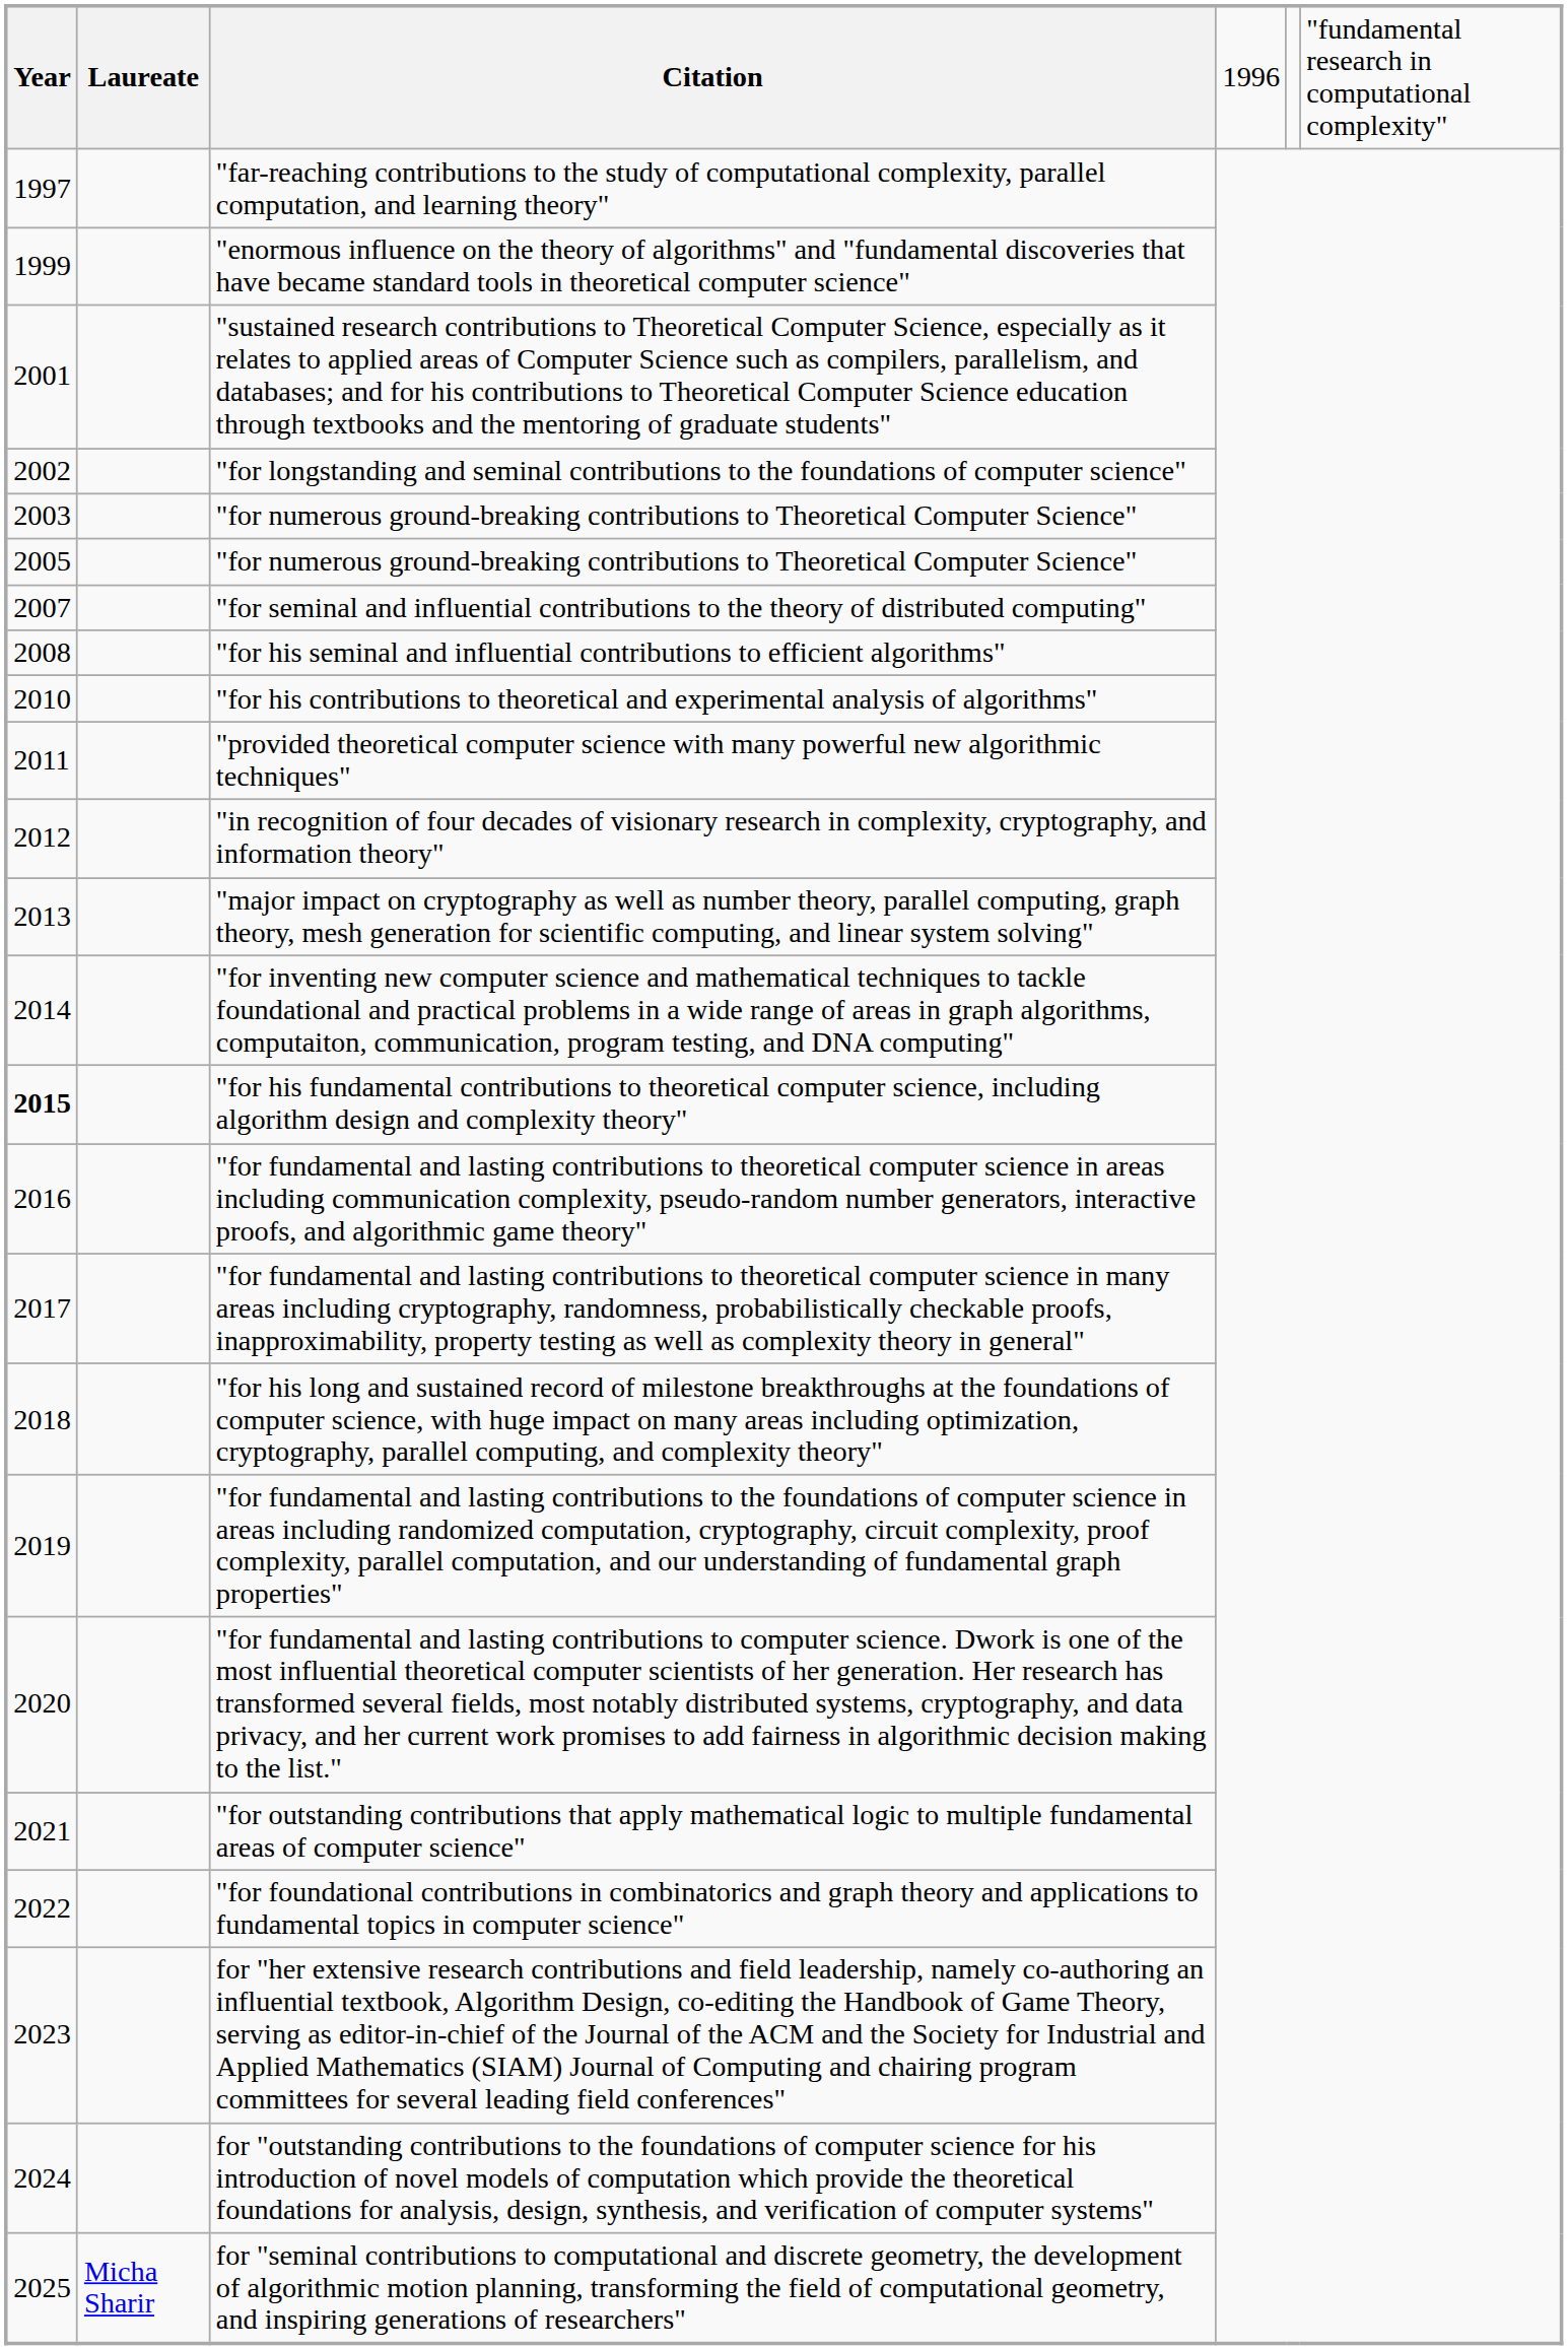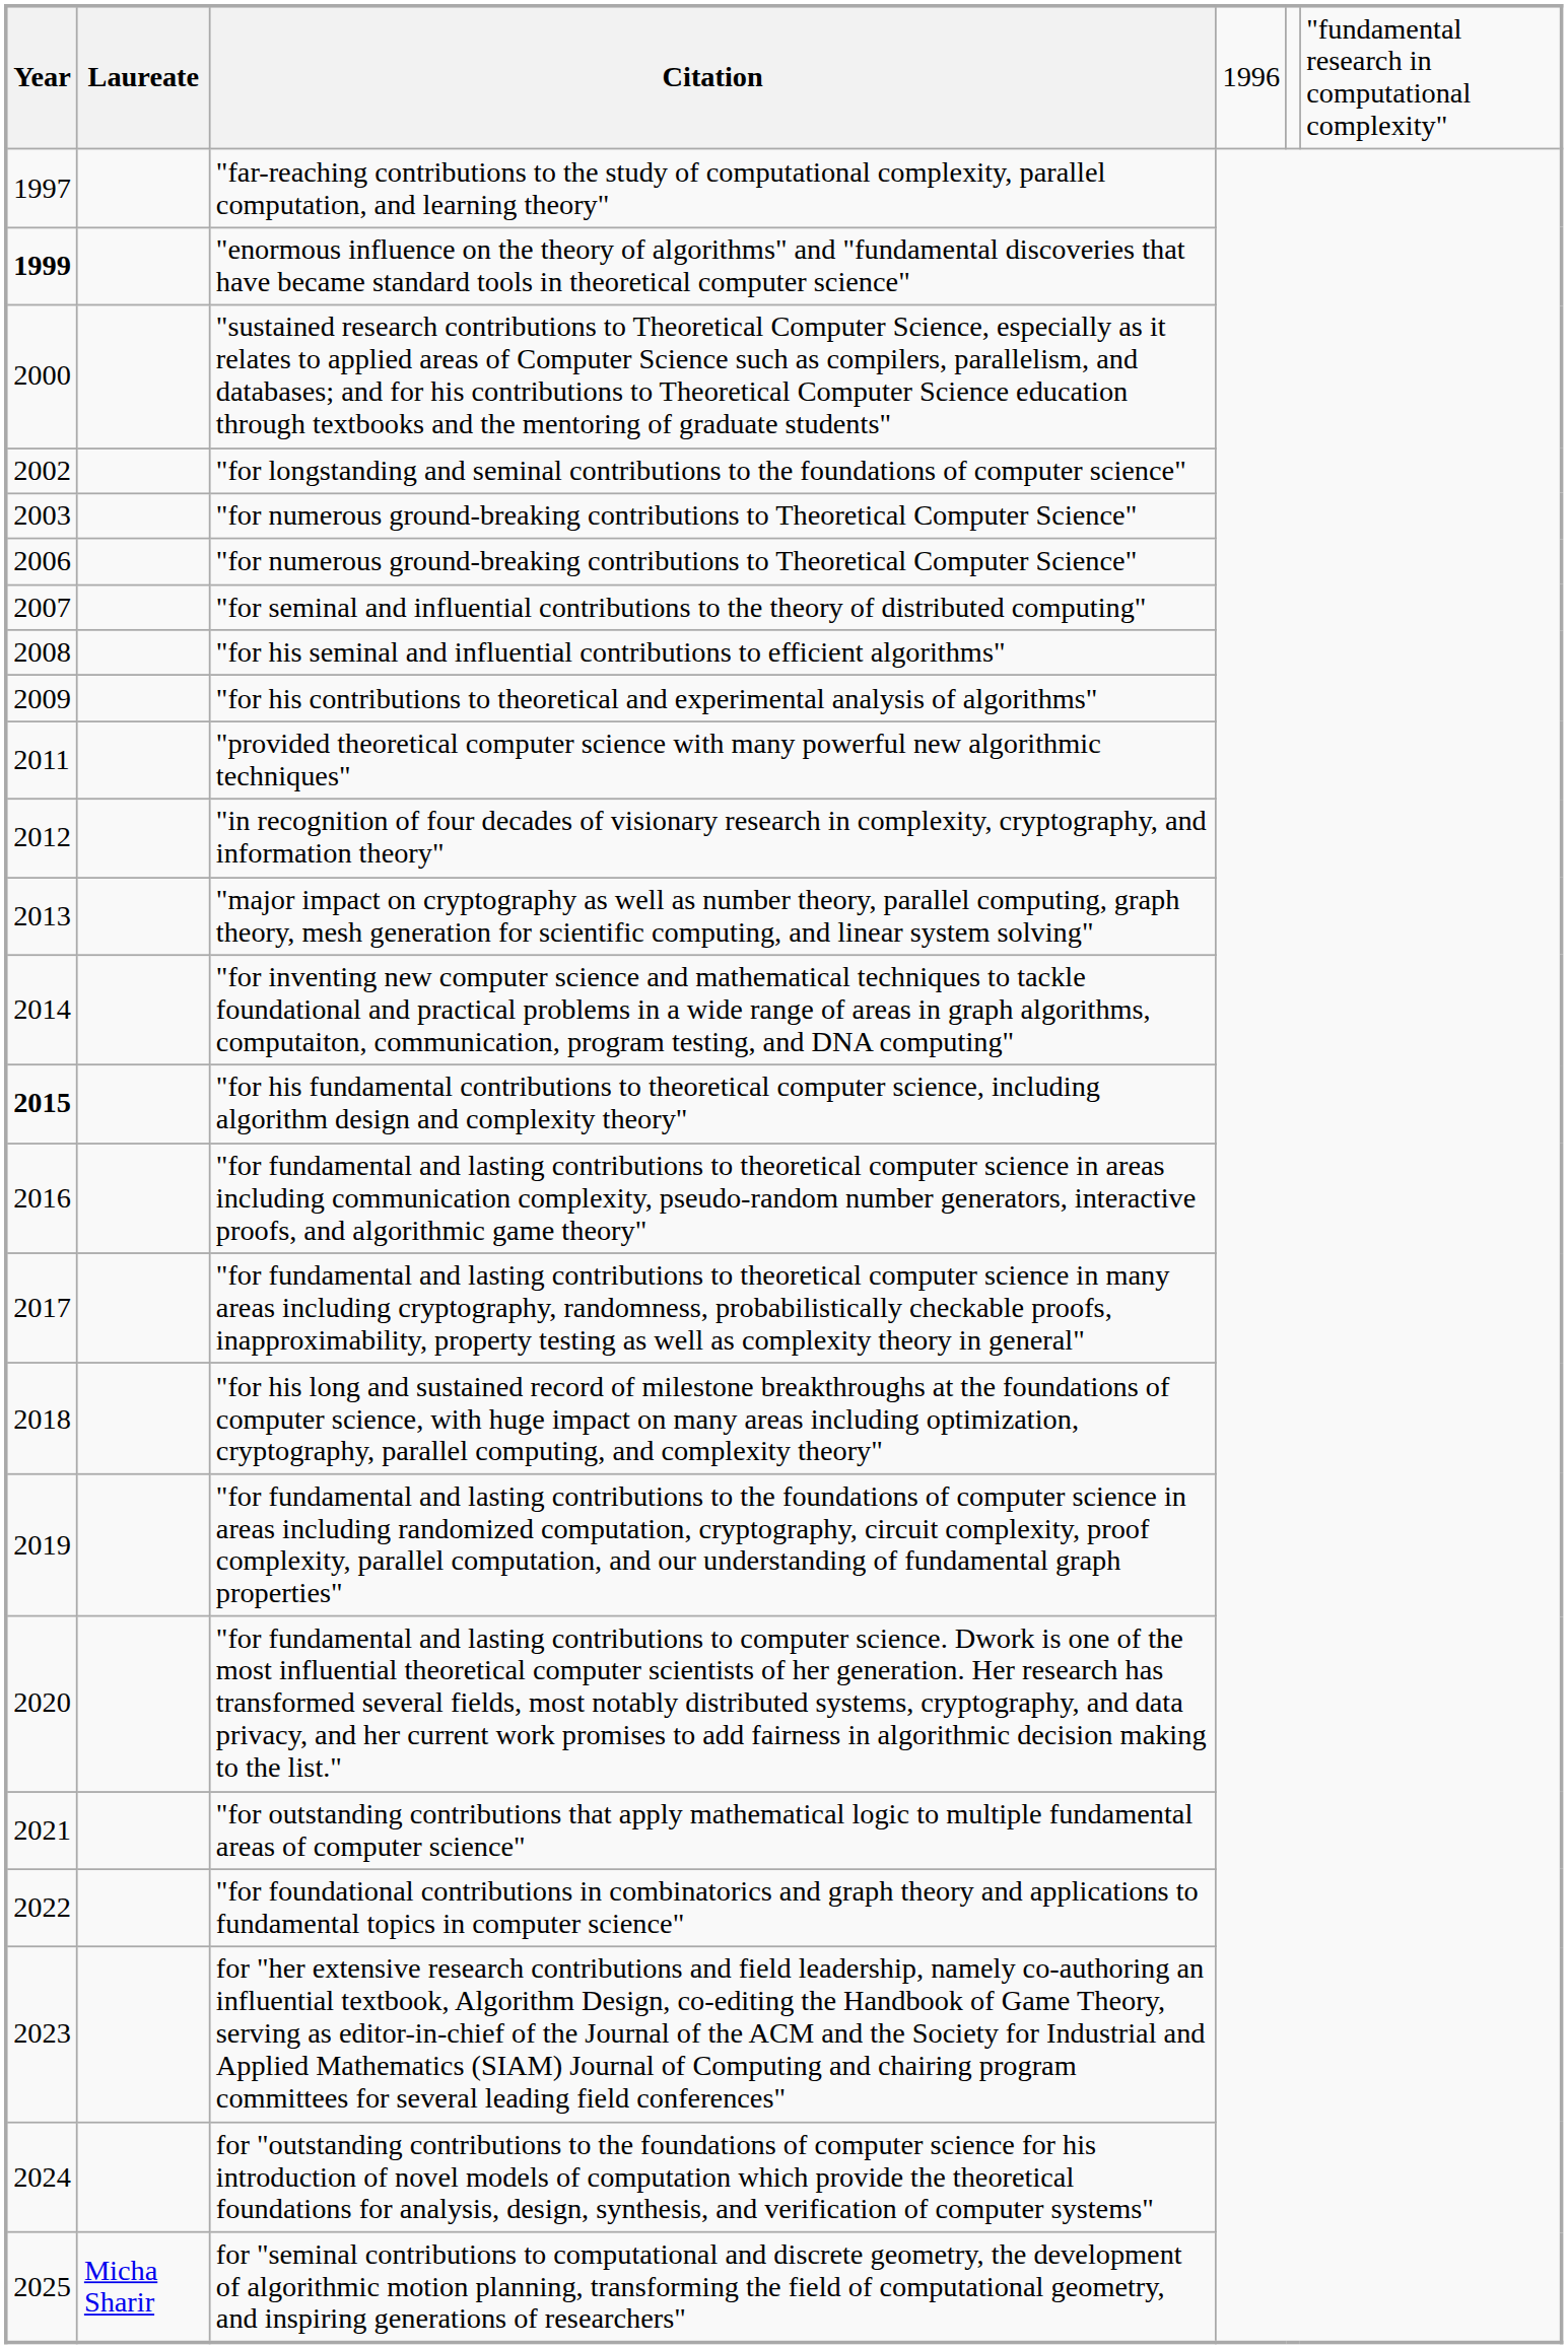row 3 | column 1: normal -> bold
row 4 | column 1: 2001 -> 2000
row 7 | column 1: 2005 -> 2006
row 10 | column 1: 2010 -> 2009
